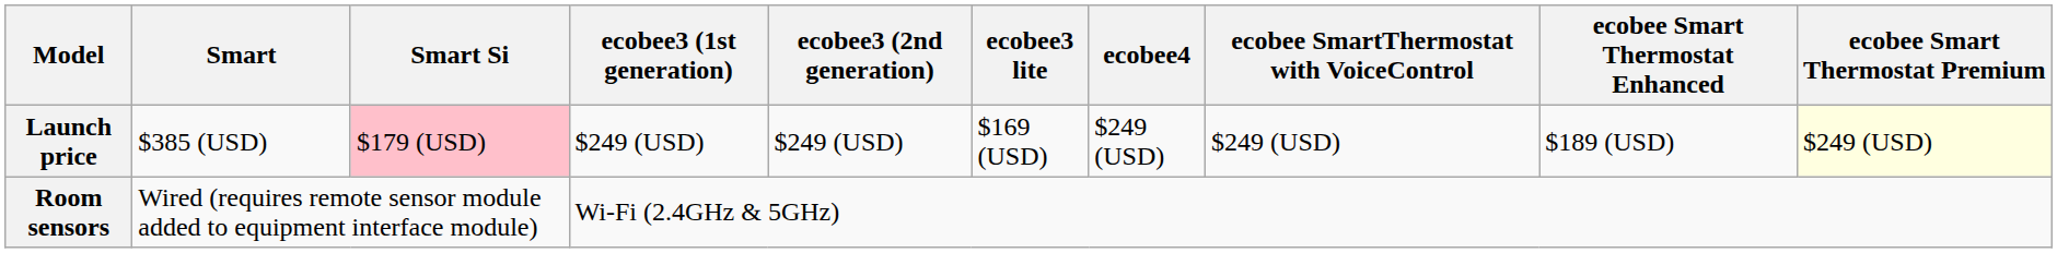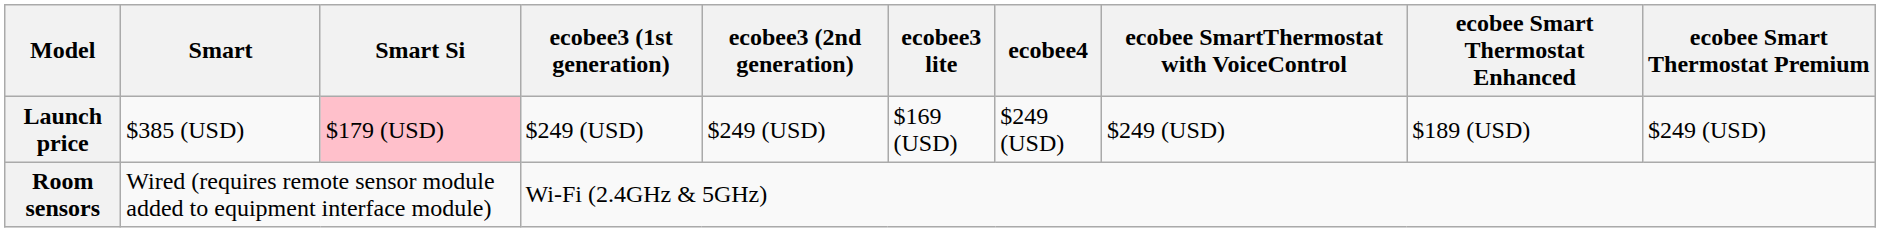Launch price | ecobee Smart Thermostat Premium: lightyellow background -> no background
